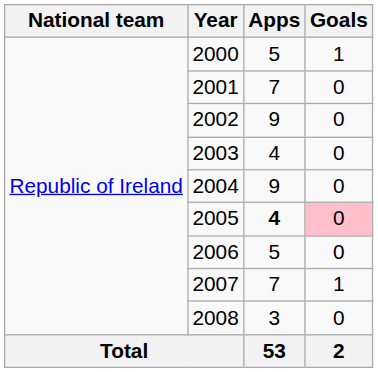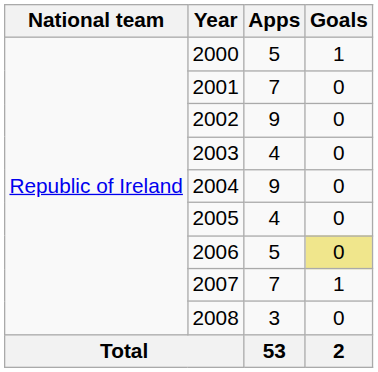2005 | Apps: bold -> normal
2005 | Goals: pink background -> no background
2006 | Goals: no background -> khaki background
